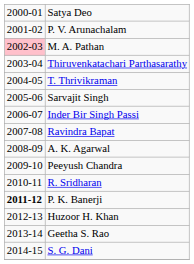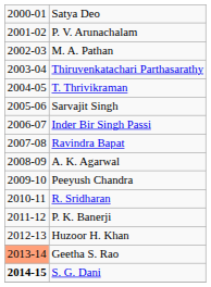M. A. Pathan | column 1: pink background -> no background
P. K. Banerji | column 1: bold -> normal
Geetha S. Rao | column 1: no background -> lightsalmon background
S. G. Dani | column 1: normal -> bold
